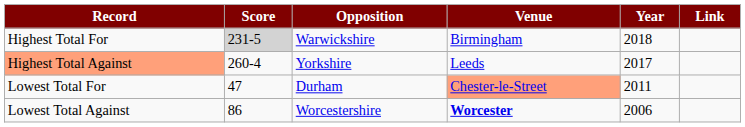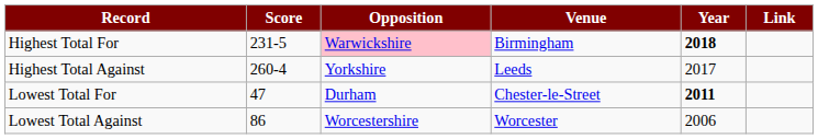row 2 | Score: lightgrey background -> no background
row 2 | Opposition: no background -> pink background
row 2 | Year: normal -> bold
row 3 | Record: lightsalmon background -> no background
row 4 | Venue: lightsalmon background -> no background
row 4 | Year: normal -> bold
row 5 | Venue: bold -> normal
